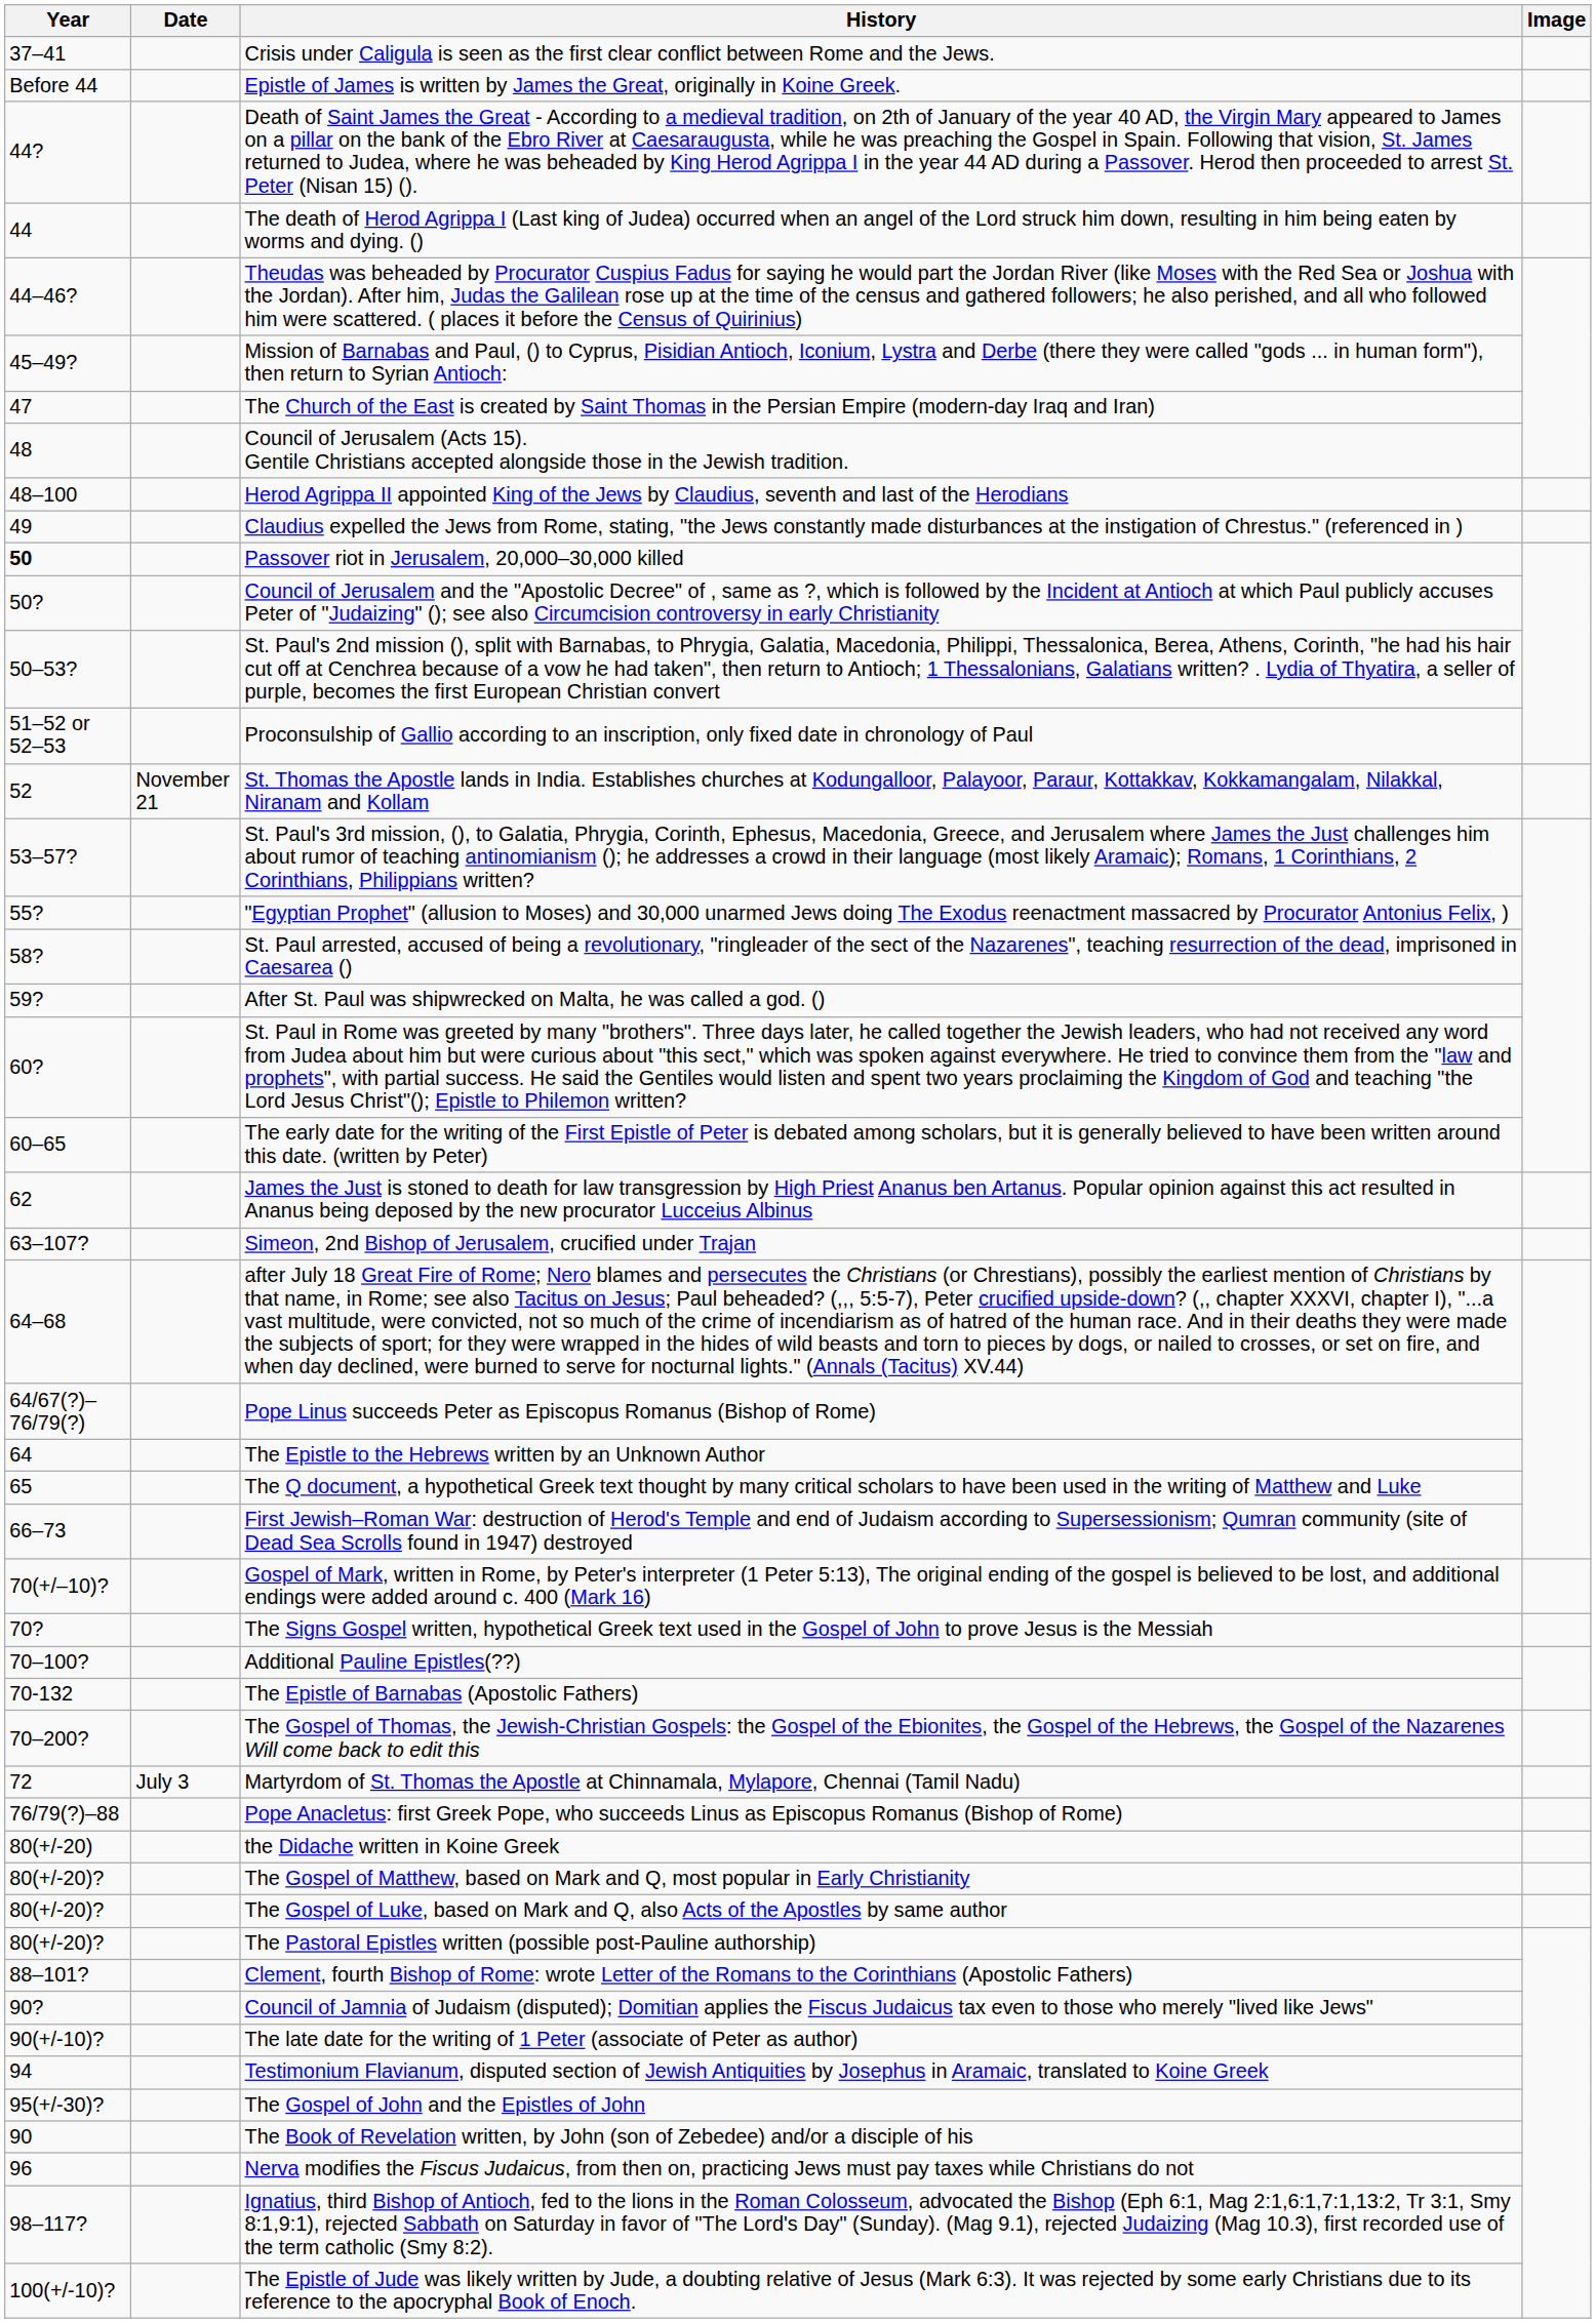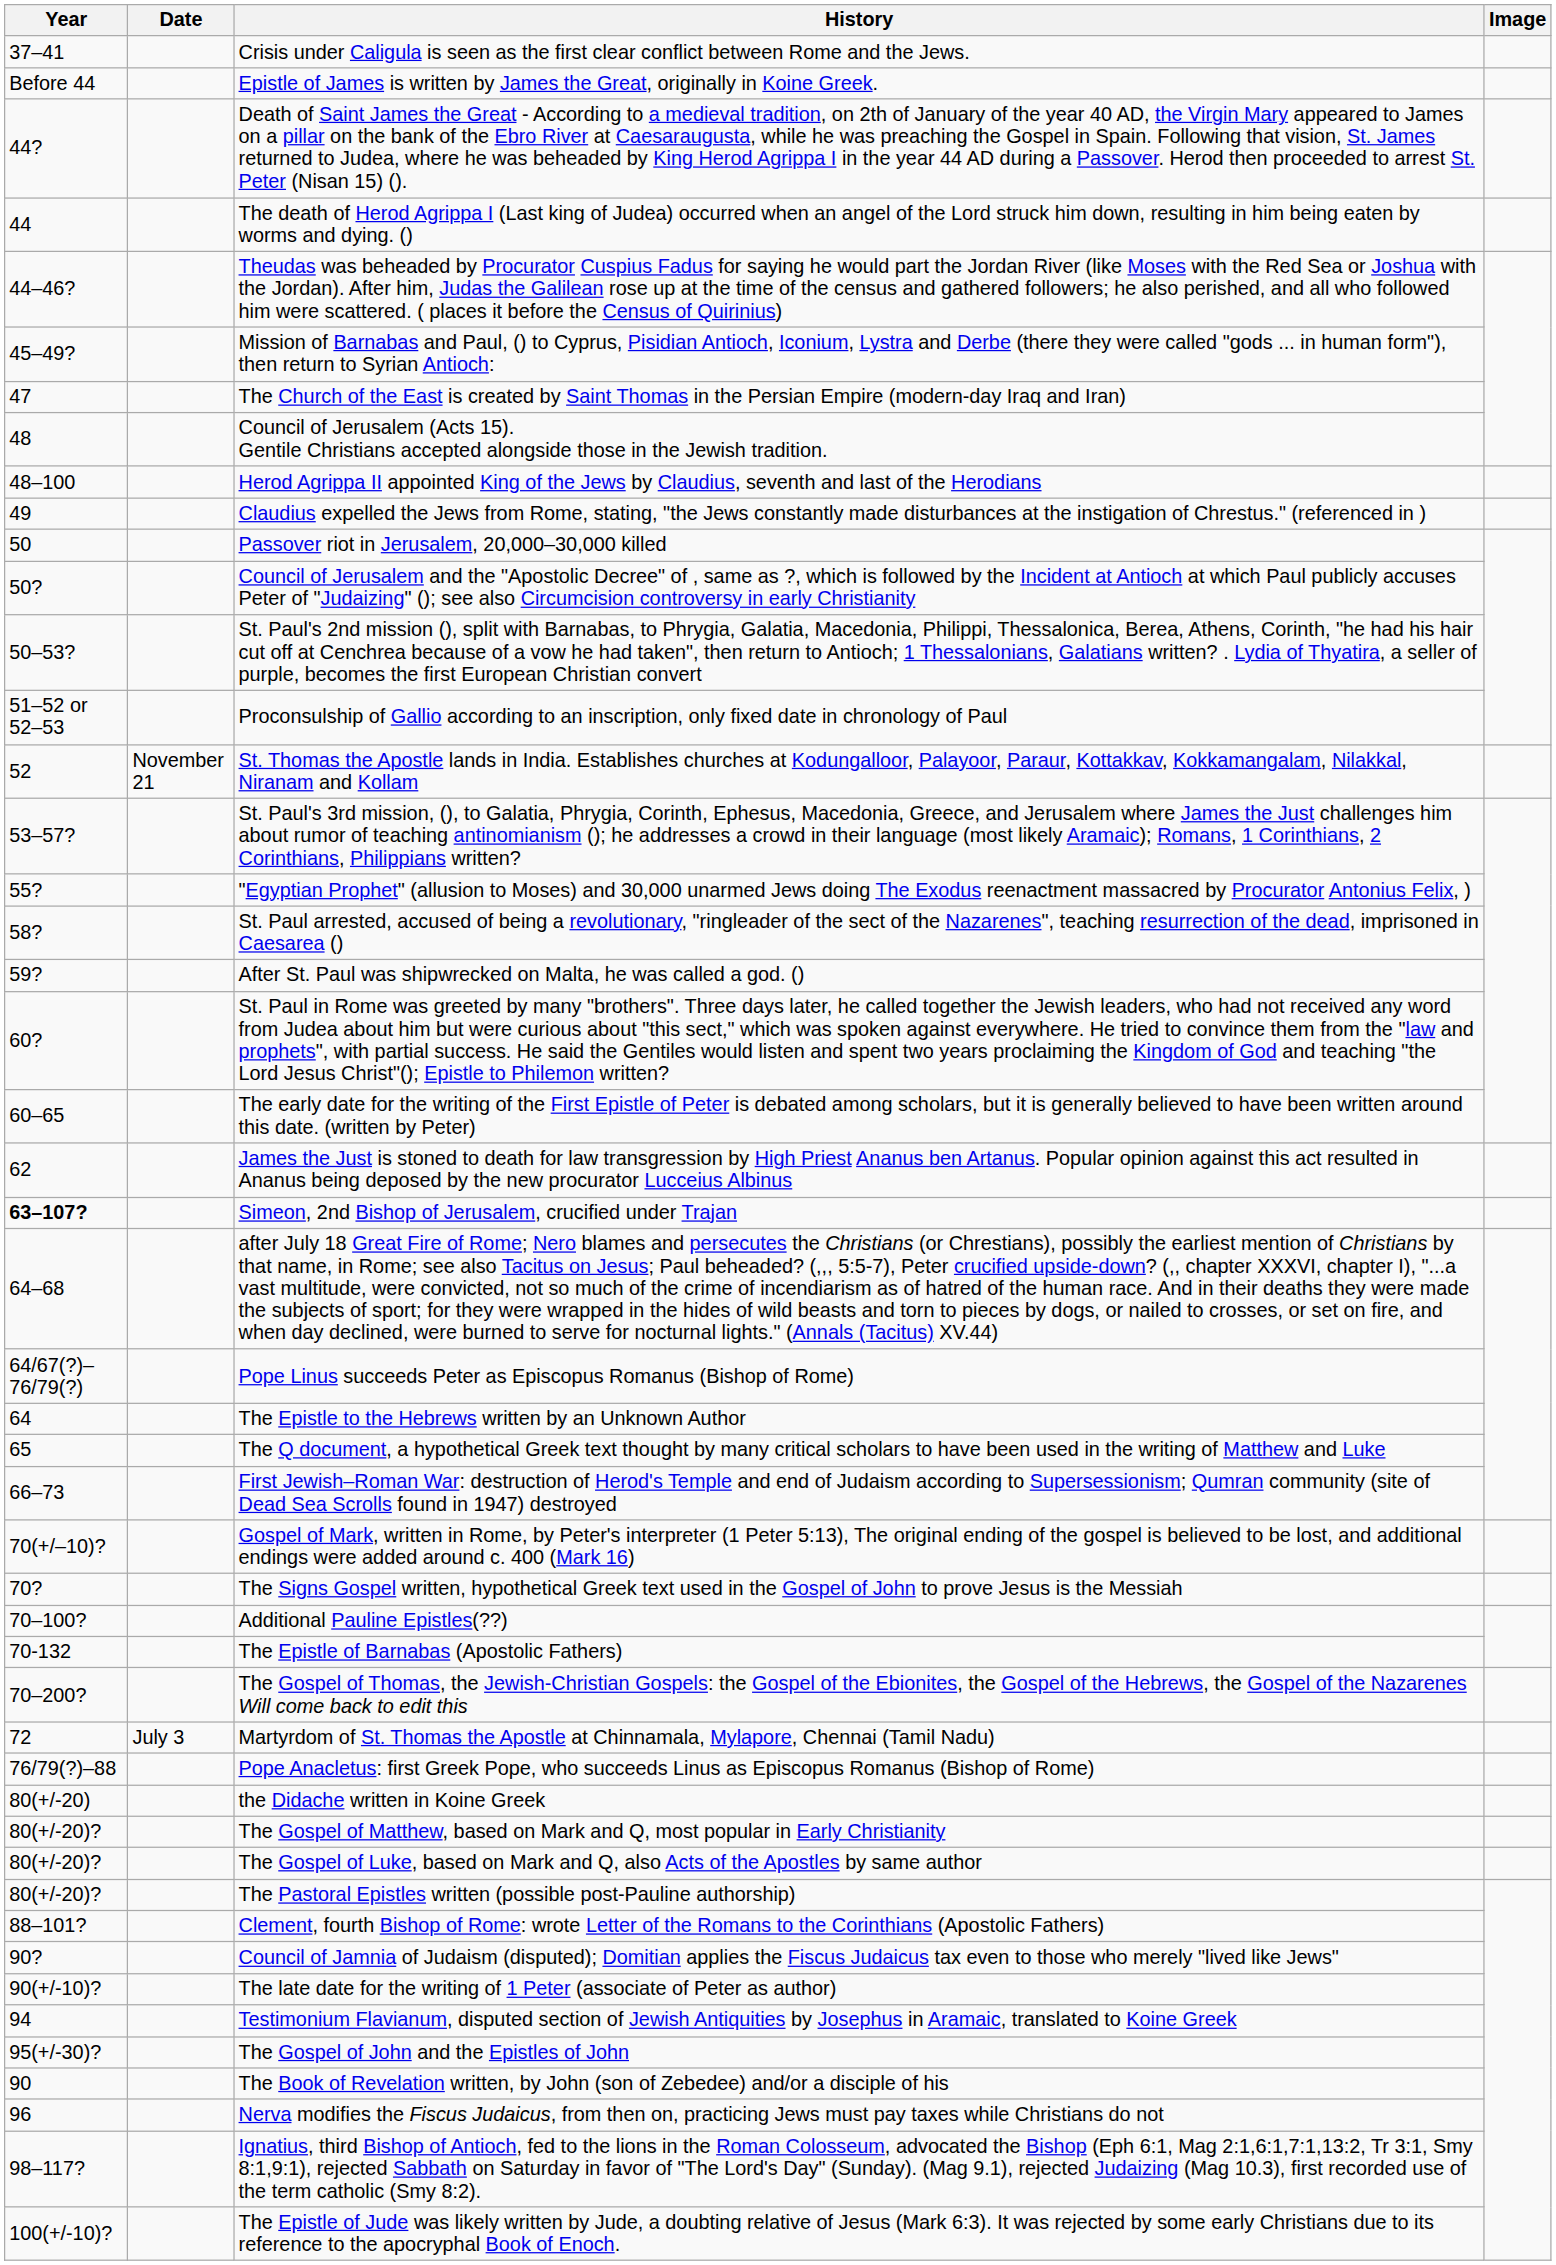Passover riot in Jerusalem, 20,000–30,000 killed | Year: bold -> normal
Simeon, 2nd Bishop of Jerusalem, crucified under Trajan | Year: normal -> bold
